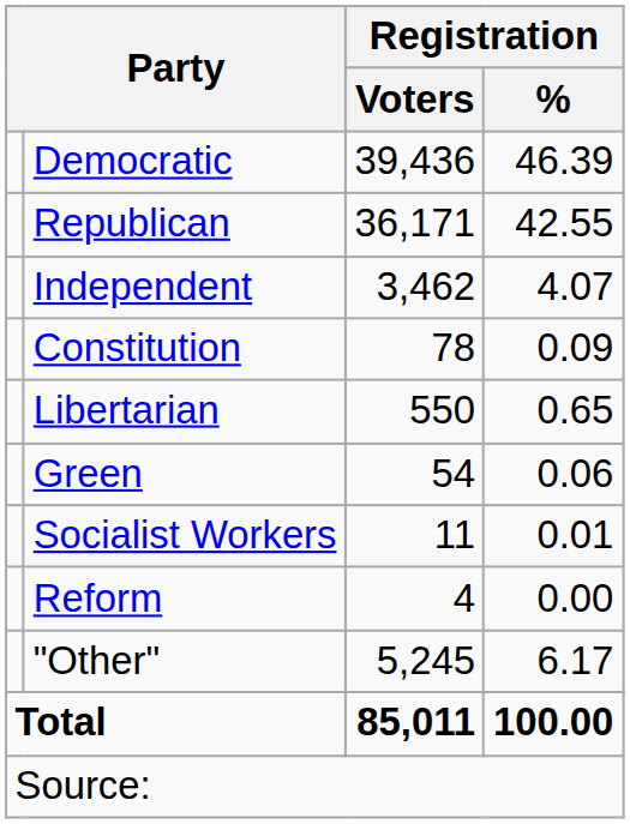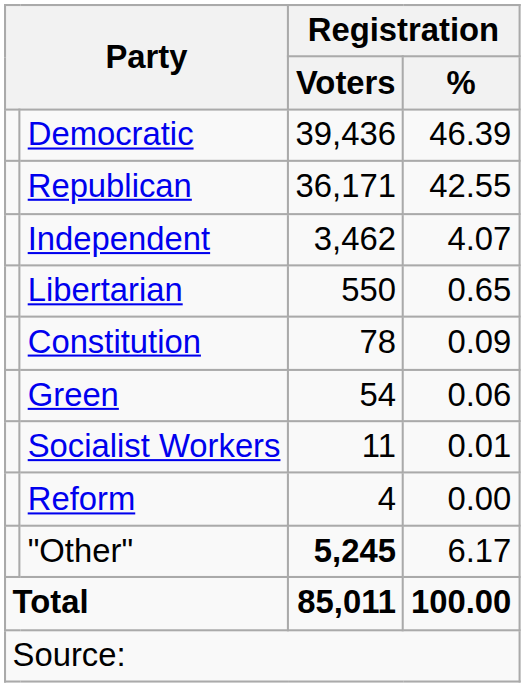rows swapped: Libertarian <-> Constitution
"Other" | Registration / Voters: normal -> bold
